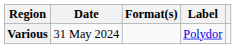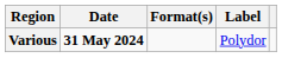Various | Date: normal -> bold
